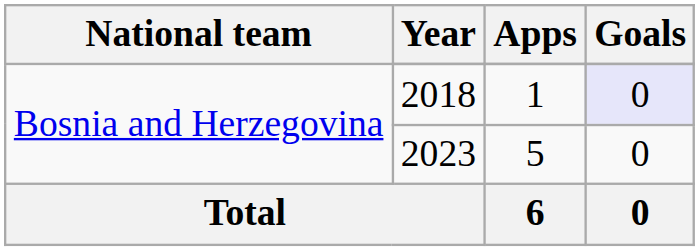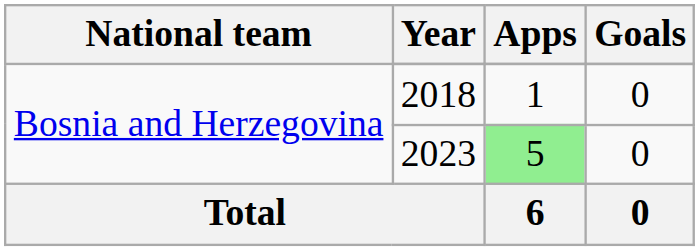2018 | Goals: lavender background -> no background
2023 | Apps: no background -> lightgreen background
